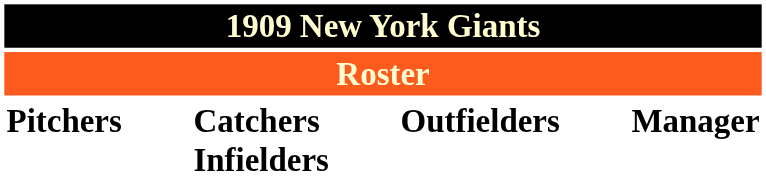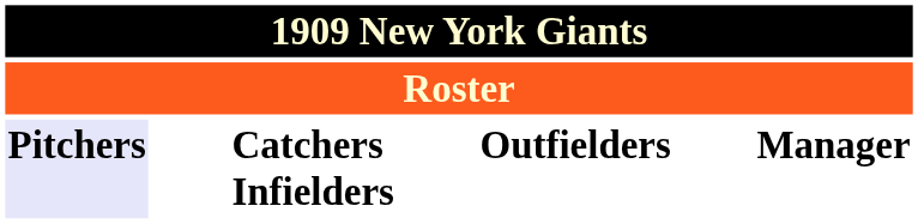Pitchers | column 1: no background -> lavender background
